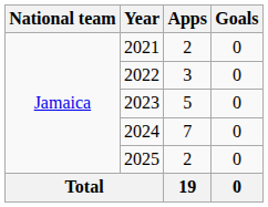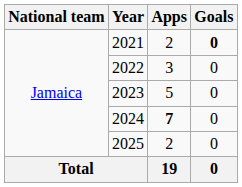2021 | Goals: normal -> bold
2024 | Apps: normal -> bold
